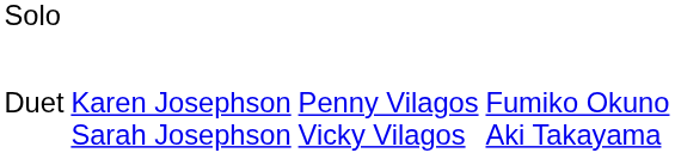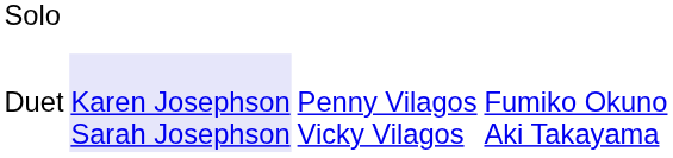Duet | column 2: no background -> lavender background
